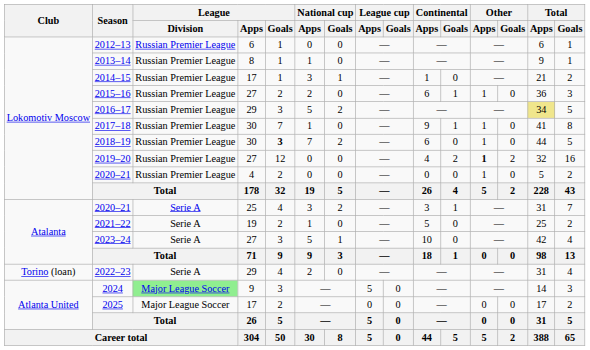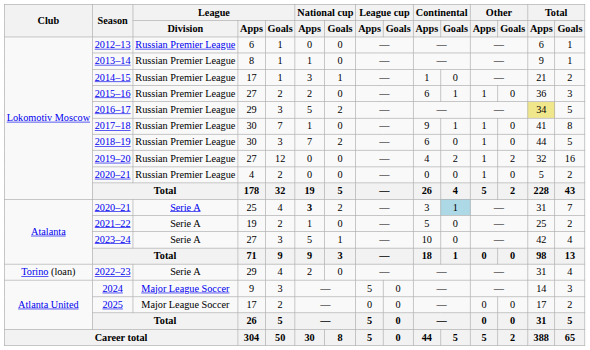2018–19 | League / Goals: bold -> normal
2019–20 | Other / Apps: bold -> normal
2020–21 / 25 | National cup / Apps: normal -> bold
2020–21 / 25 | Continental / Goals: no background -> lightblue background
2024 | League / Division: lightgreen background -> no background
